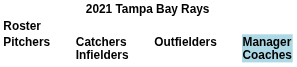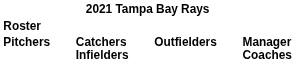Pitchers | column 4: lightblue background -> no background
